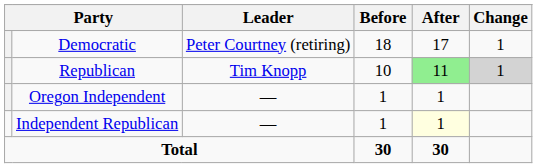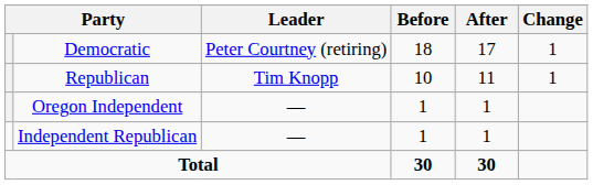Republican | After: lightgreen background -> no background
Republican | Change: lightgrey background -> no background
Independent Republican | After: lightyellow background -> no background
